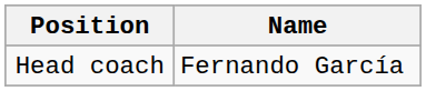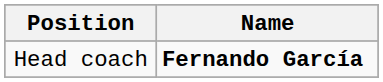Head coach | Name: normal -> bold
